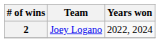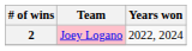2 | Team: no background -> pink background
